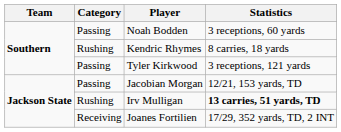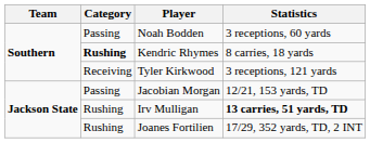Kendric Rhymes | Category: normal -> bold
Tyler Kirkwood | Category: Passing -> Receiving
Joanes Fortilien | Category: Receiving -> Rushing
